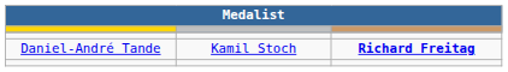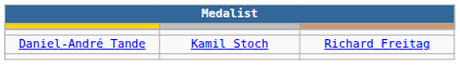Daniel-André Tande | column 3: bold -> normal
